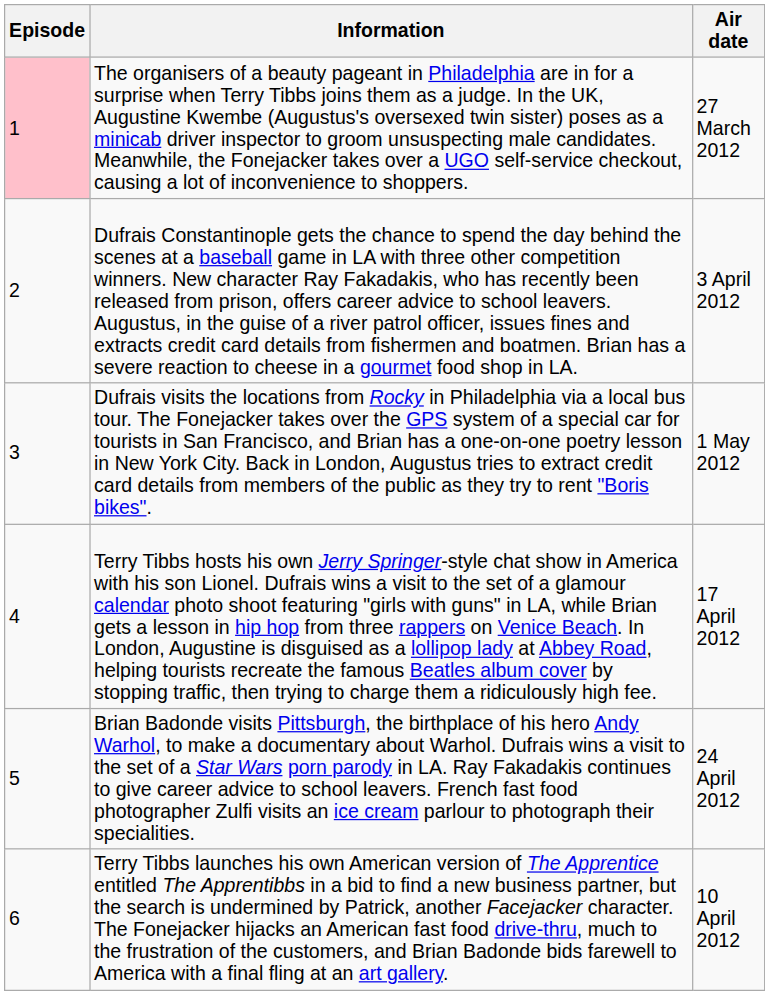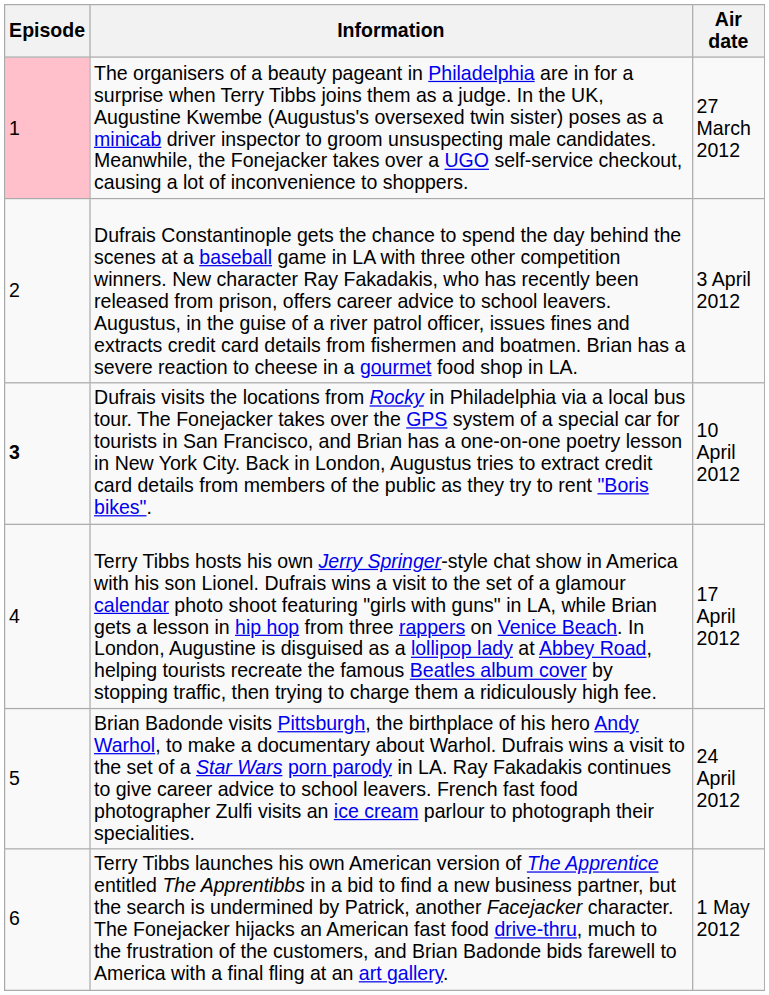row 4 | Episode: normal -> bold
row 4 | Air date: 1 May 2012 -> 10 April 2012
row 7 | Air date: 10 April 2012 -> 1 May 2012
